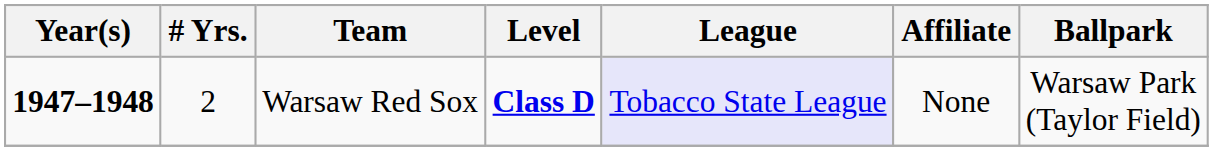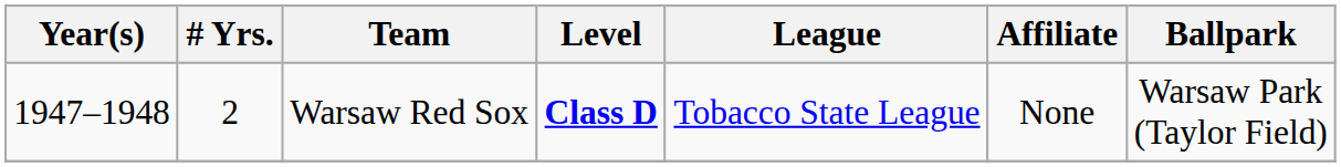Warsaw Red Sox | Year(s): bold -> normal
Warsaw Red Sox | League: lavender background -> no background
